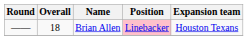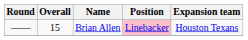Brian Allen | Overall: 18 -> 15
